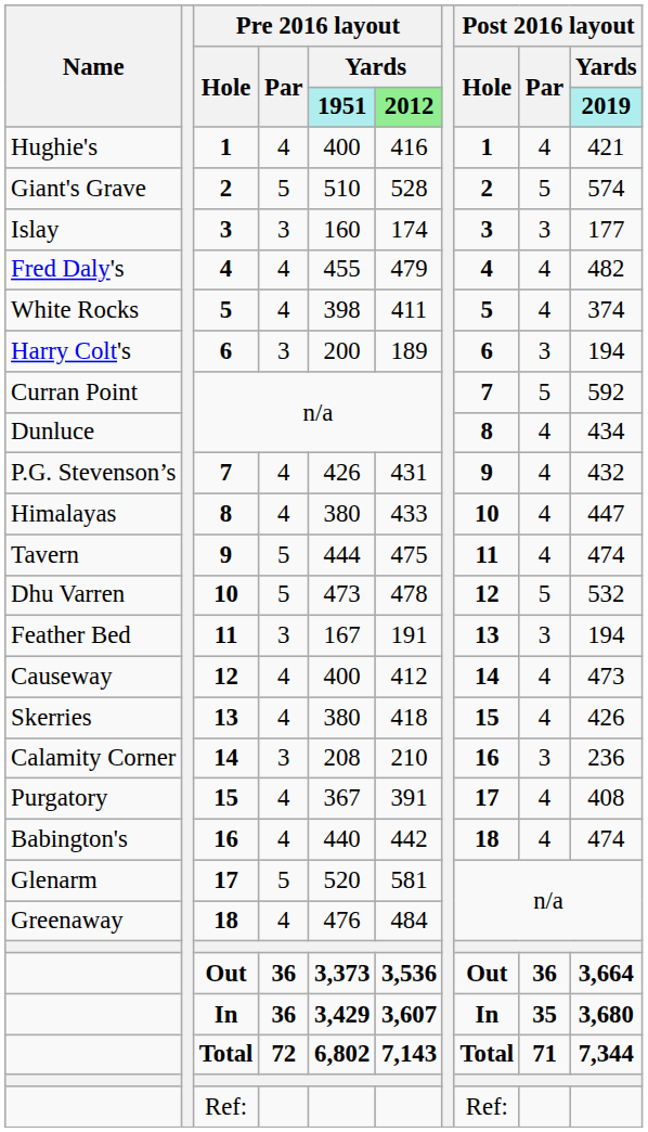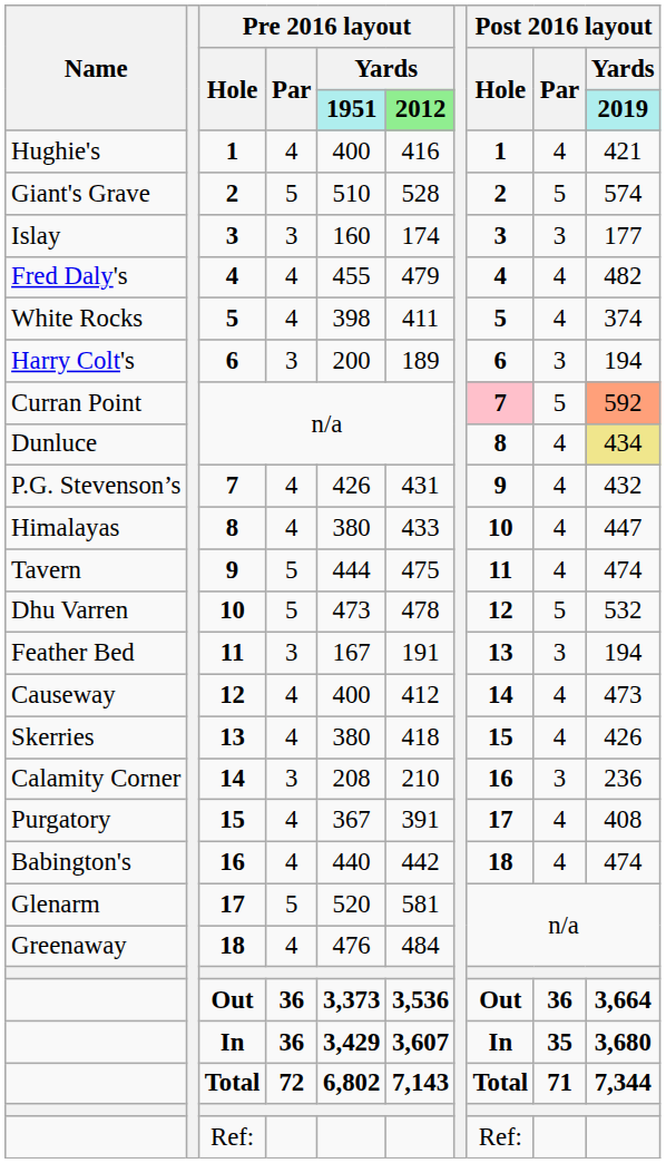Curran Point / n/a | Post 2016 layout / Hole: no background -> pink background
Curran Point / n/a | Post 2016 layout / Yards: no background -> lightsalmon background
Dunluce / n/a | Post 2016 layout / Yards: no background -> khaki background
